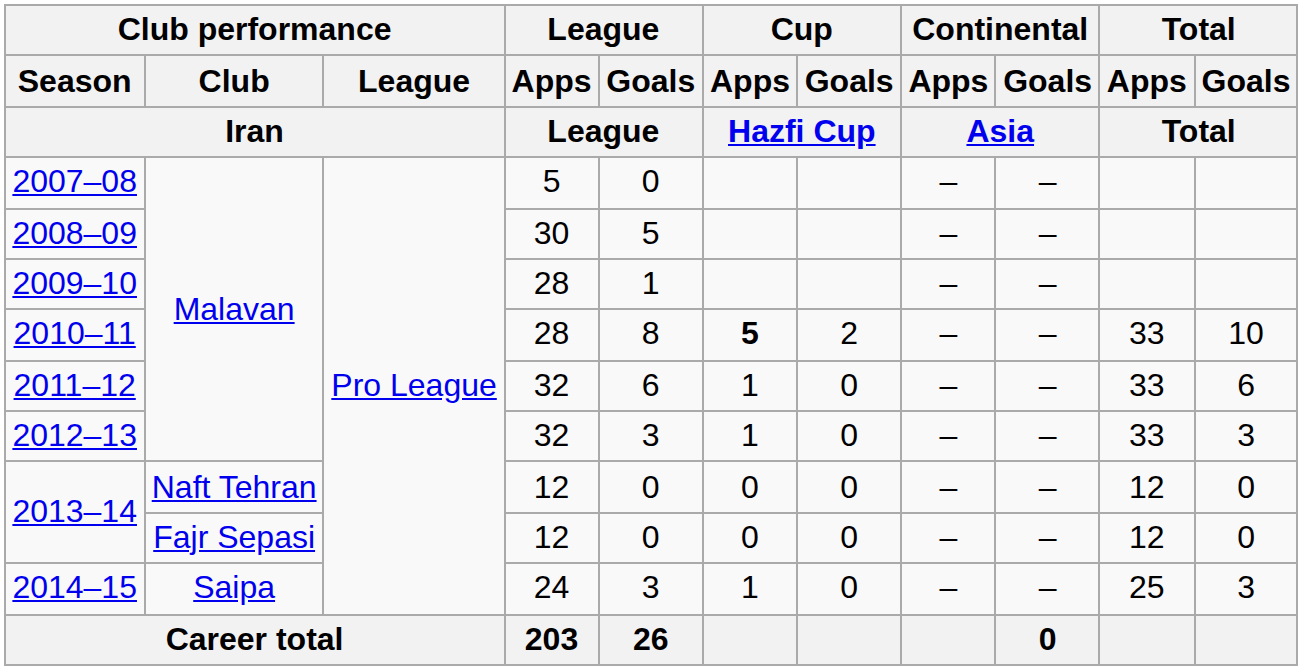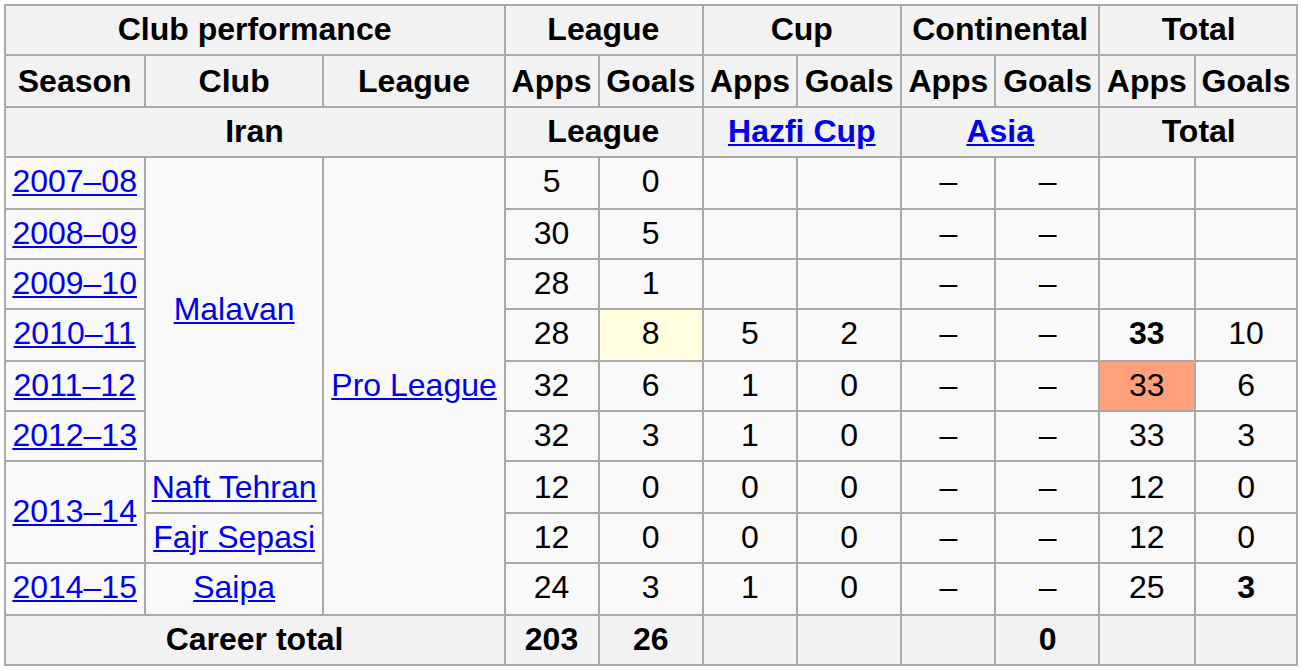2010–11 | League / Goals / League: no background -> lightyellow background
2010–11 | Cup / Apps / Hazfi Cup: bold -> normal
2010–11 | Total / Apps / Total: normal -> bold
2011–12 | Total / Apps / Total: no background -> lightsalmon background
2014–15 | Total / Goals / Total: normal -> bold
